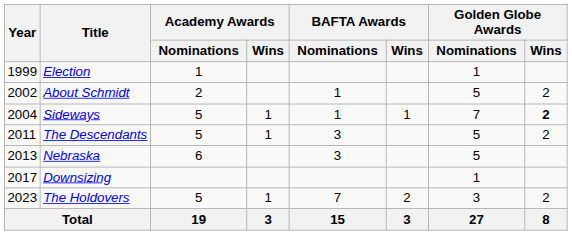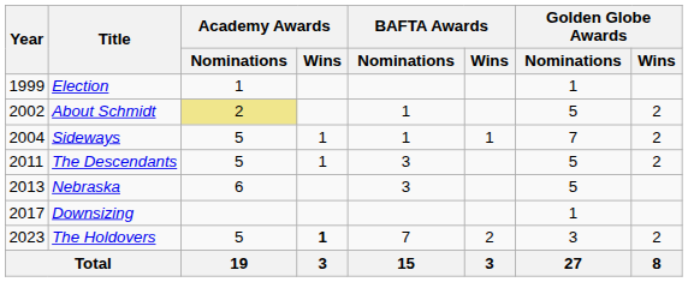About Schmidt | Academy Awards / Nominations: no background -> khaki background
Sideways | Golden Globe Awards / Wins: bold -> normal
The Holdovers | Academy Awards / Wins: normal -> bold
